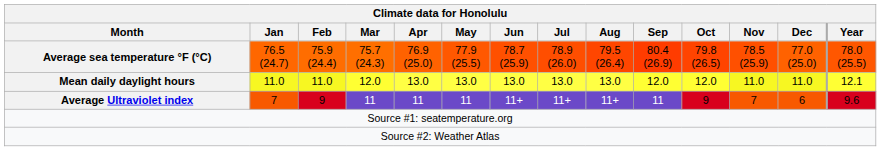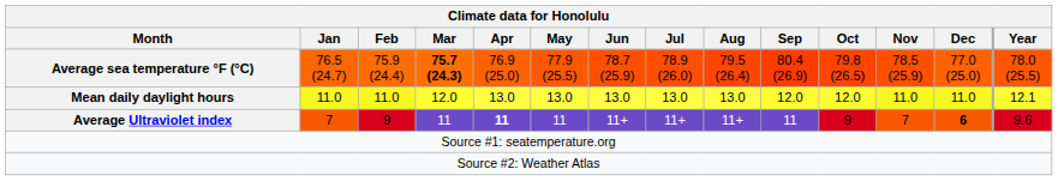row 3 | Mar: normal -> bold
row 5 | Apr: normal -> bold
row 5 | Dec: normal -> bold
